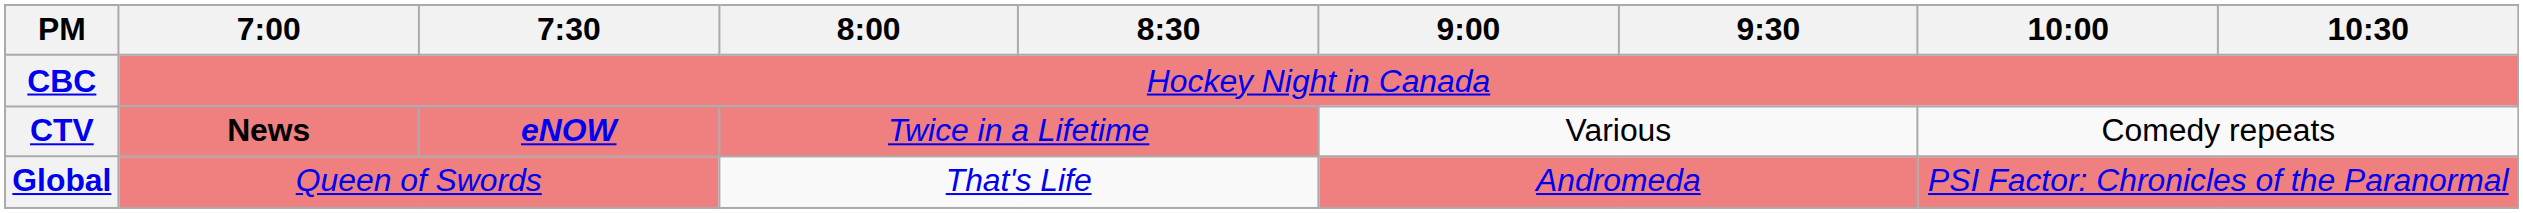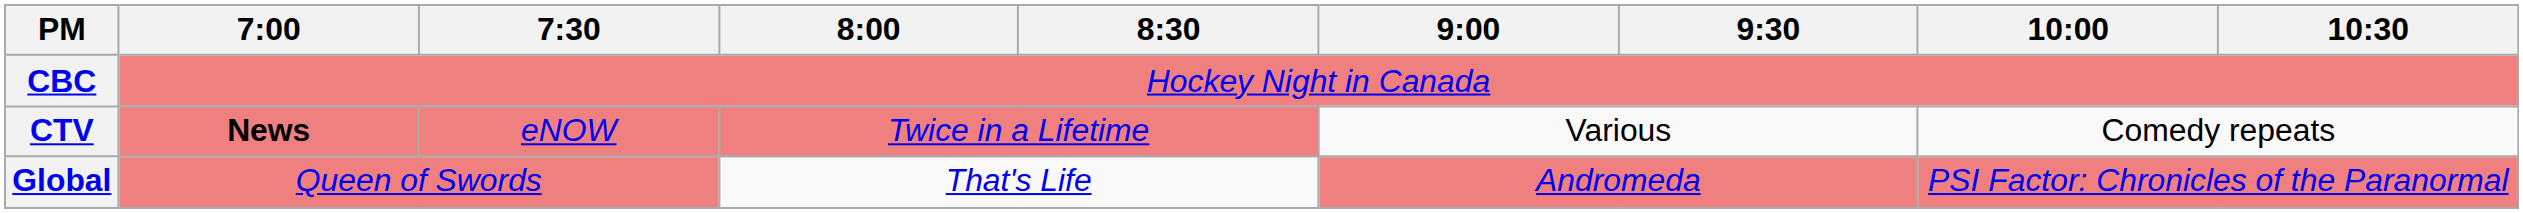CTV | 7:30: bold -> normal
